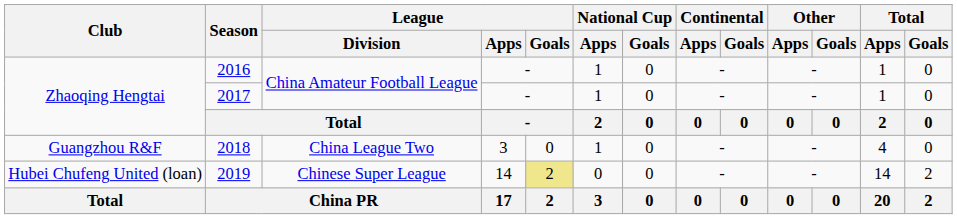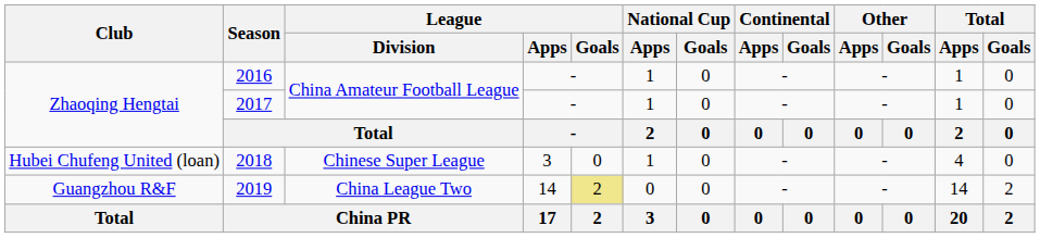2018 | Club: Guangzhou R&F -> Hubei Chufeng United (loan)
2018 | League / Division: China League Two -> Chinese Super League
2019 | Club: Hubei Chufeng United (loan) -> Guangzhou R&F
2019 | League / Division: Chinese Super League -> China League Two
